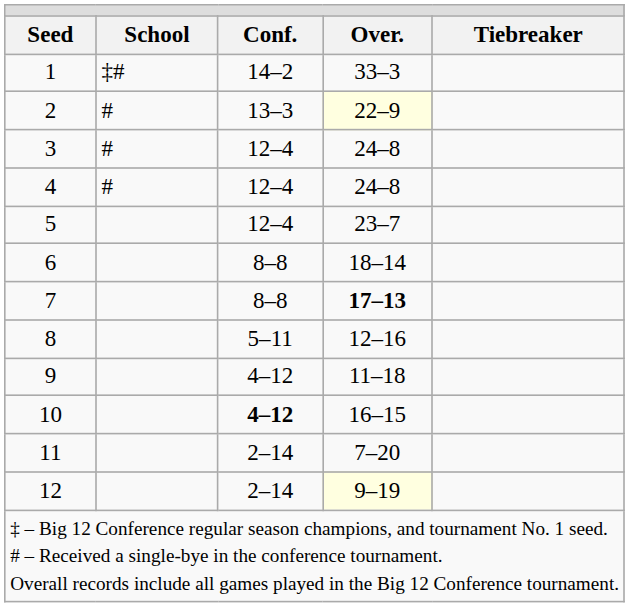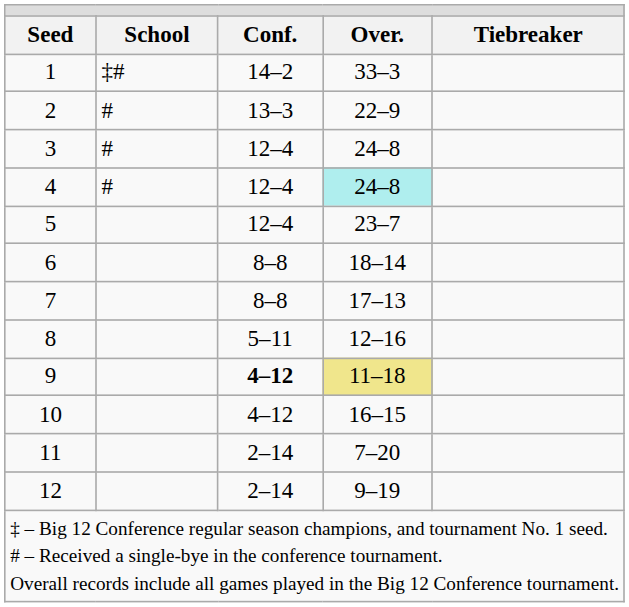2 | column 4: lightyellow background -> no background
4 | column 4: no background -> paleturquoise background
7 | column 4: bold -> normal
9 | column 3: normal -> bold
9 | column 4: no background -> khaki background
10 | column 3: bold -> normal
12 | column 4: lightyellow background -> no background
